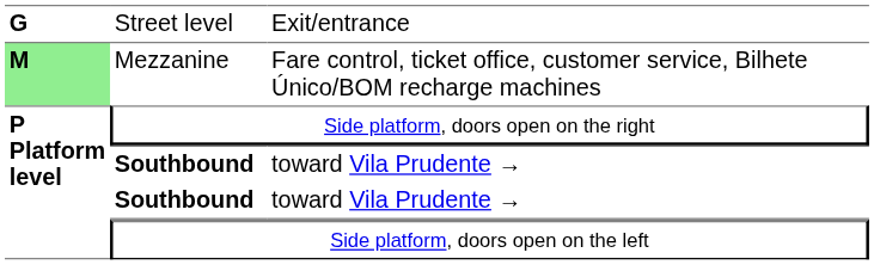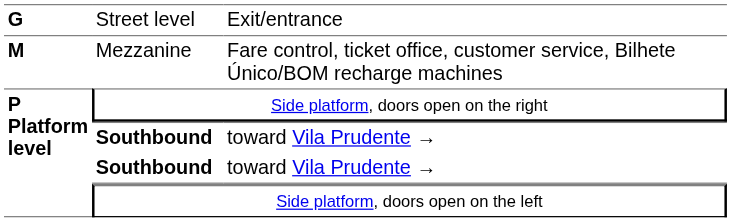Mezzanine | column 1: lightgreen background -> no background
